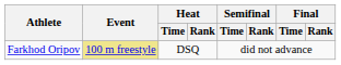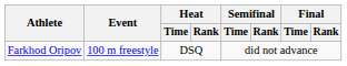Farkhod Oripov | Event: khaki background -> no background
